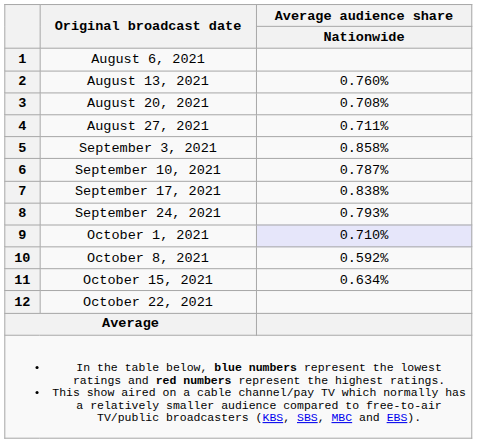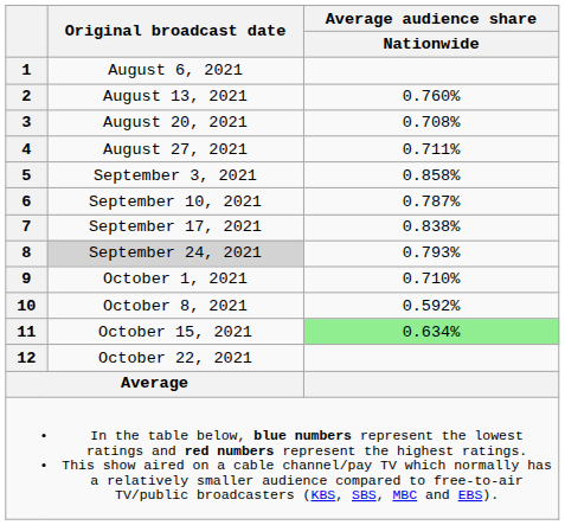8 | Original broadcast date: no background -> lightgrey background
9 | Average audience share / Nationwide: lavender background -> no background
11 | Average audience share / Nationwide: no background -> lightgreen background
